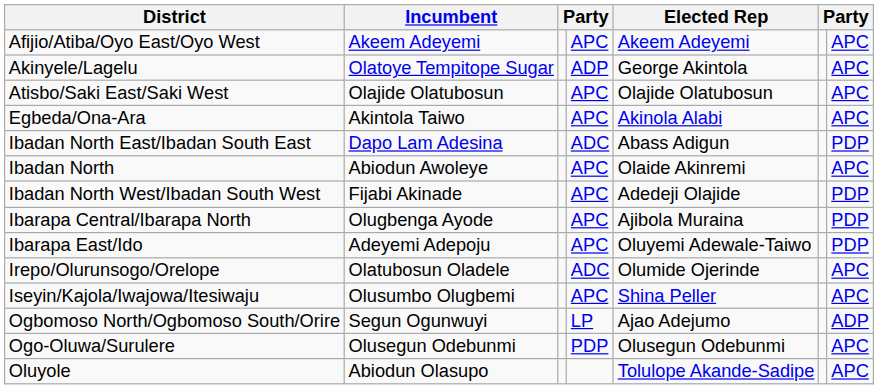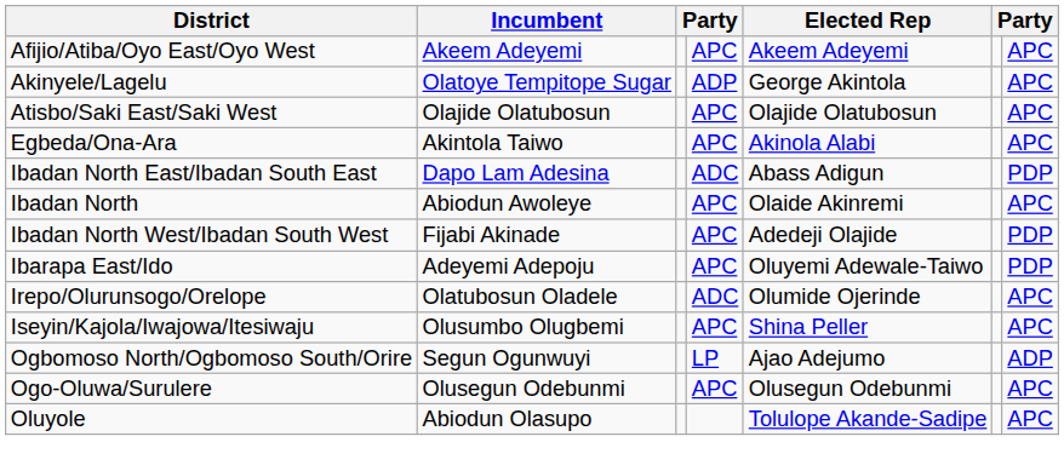- row: Ibarapa Central/Ibarapa North | Olugbenga Ayode | APC | Ajibola Muraina | PDP
Ogo-Oluwa/Surulere | column 4: PDP -> APC
